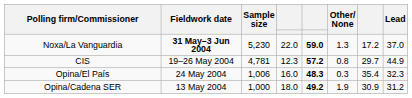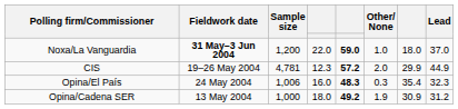Noxa/La Vanguardia | Sample size: 5,230 -> 1,200
Noxa/La Vanguardia | Other/ None: 1.3 -> 1.0
Noxa/La Vanguardia | column 7: 17.2 -> 18.0
CIS | Other/ None: 0.8 -> 2.0
CIS | column 7: 29.7 -> 29.9
